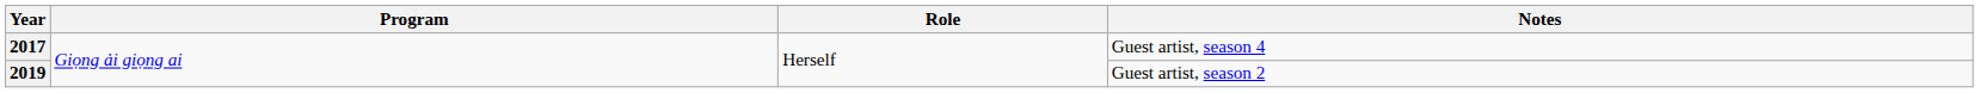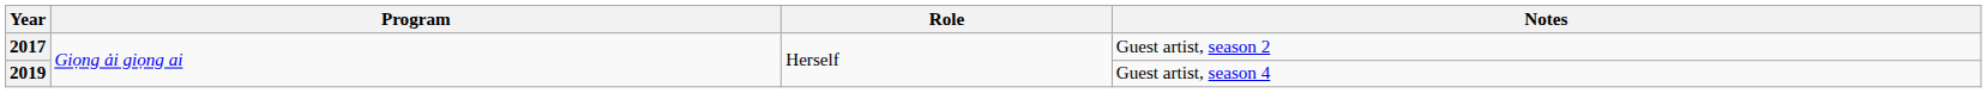2017 | Notes: Guest artist, season 4 -> Guest artist, season 2
2019 | Notes: Guest artist, season 2 -> Guest artist, season 4
